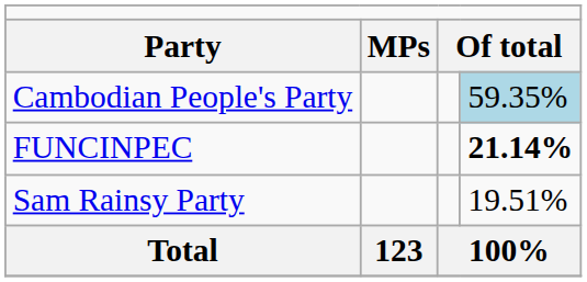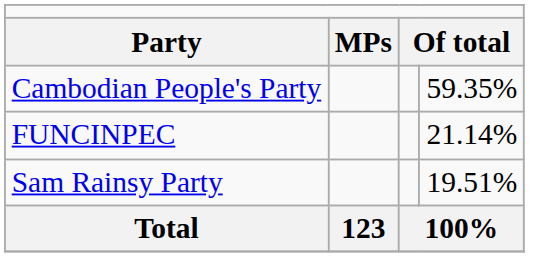Cambodian People's Party | column 4: lightblue background -> no background
FUNCINPEC | column 4: bold -> normal
